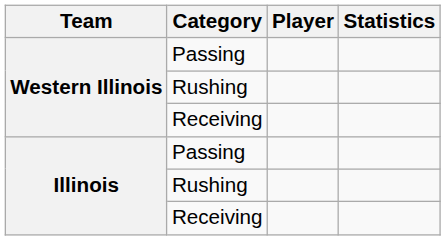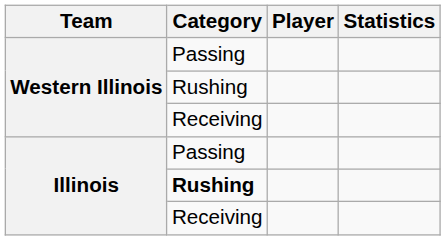Illinois / Rushing | Category: normal -> bold
